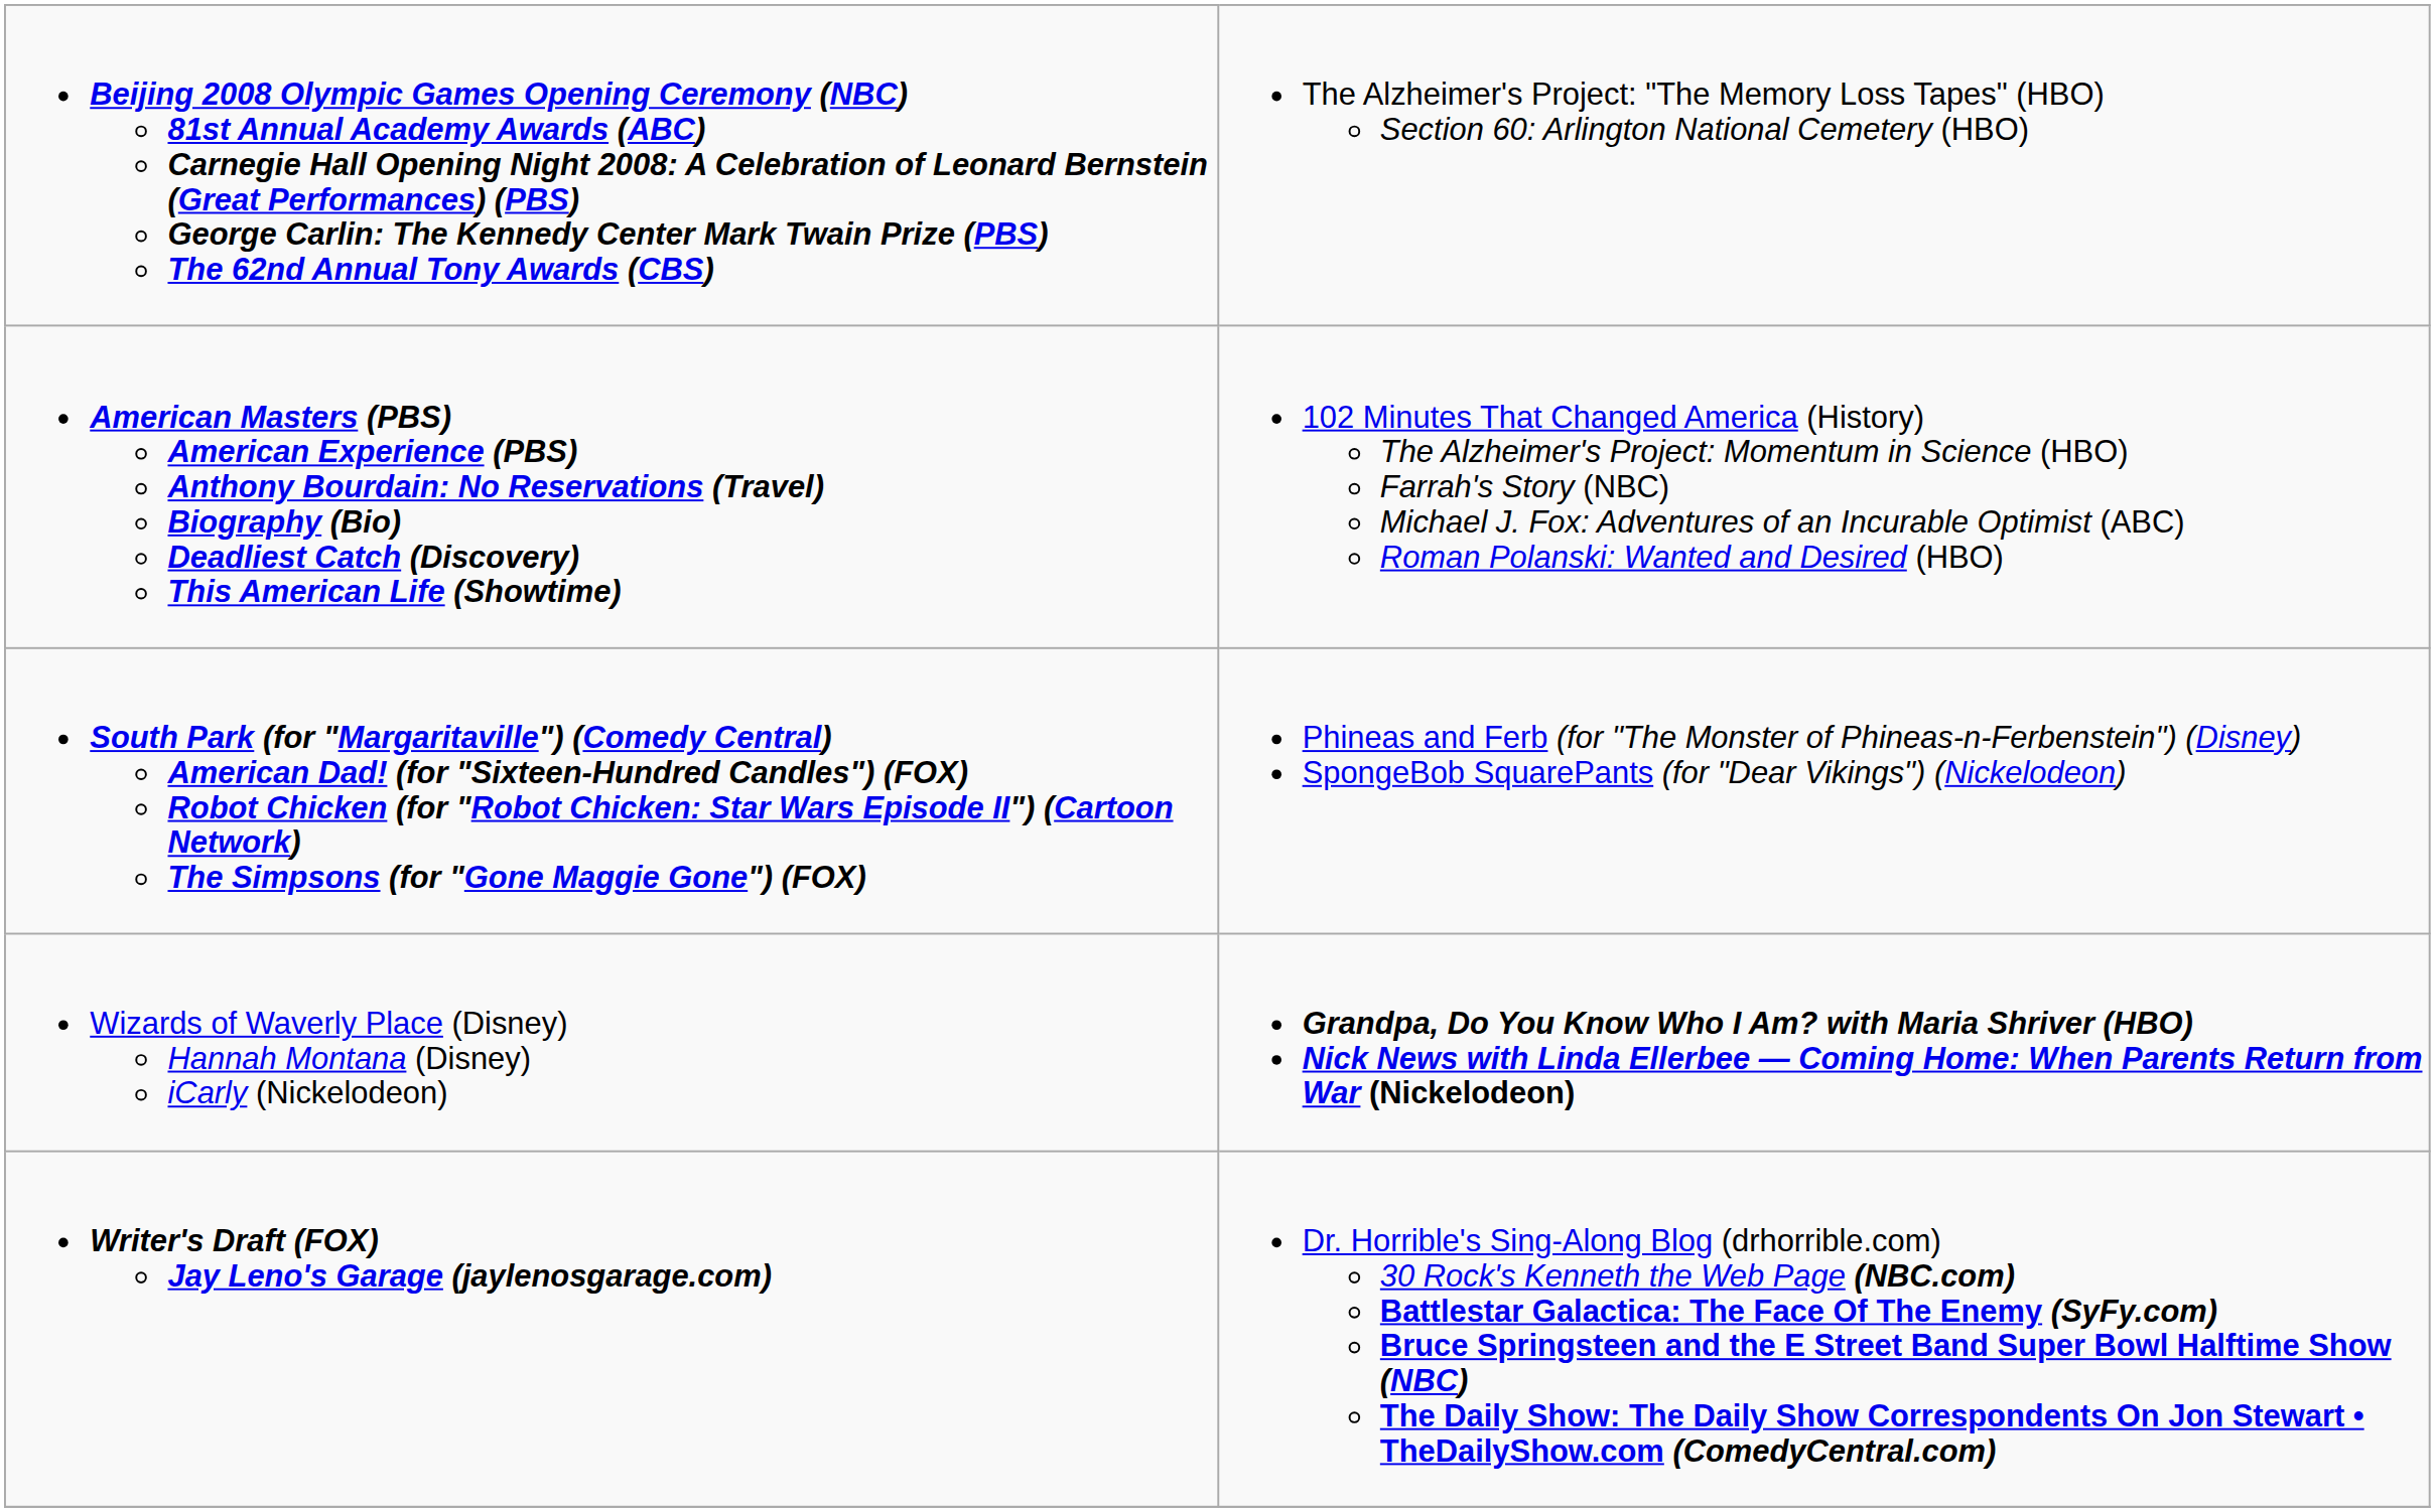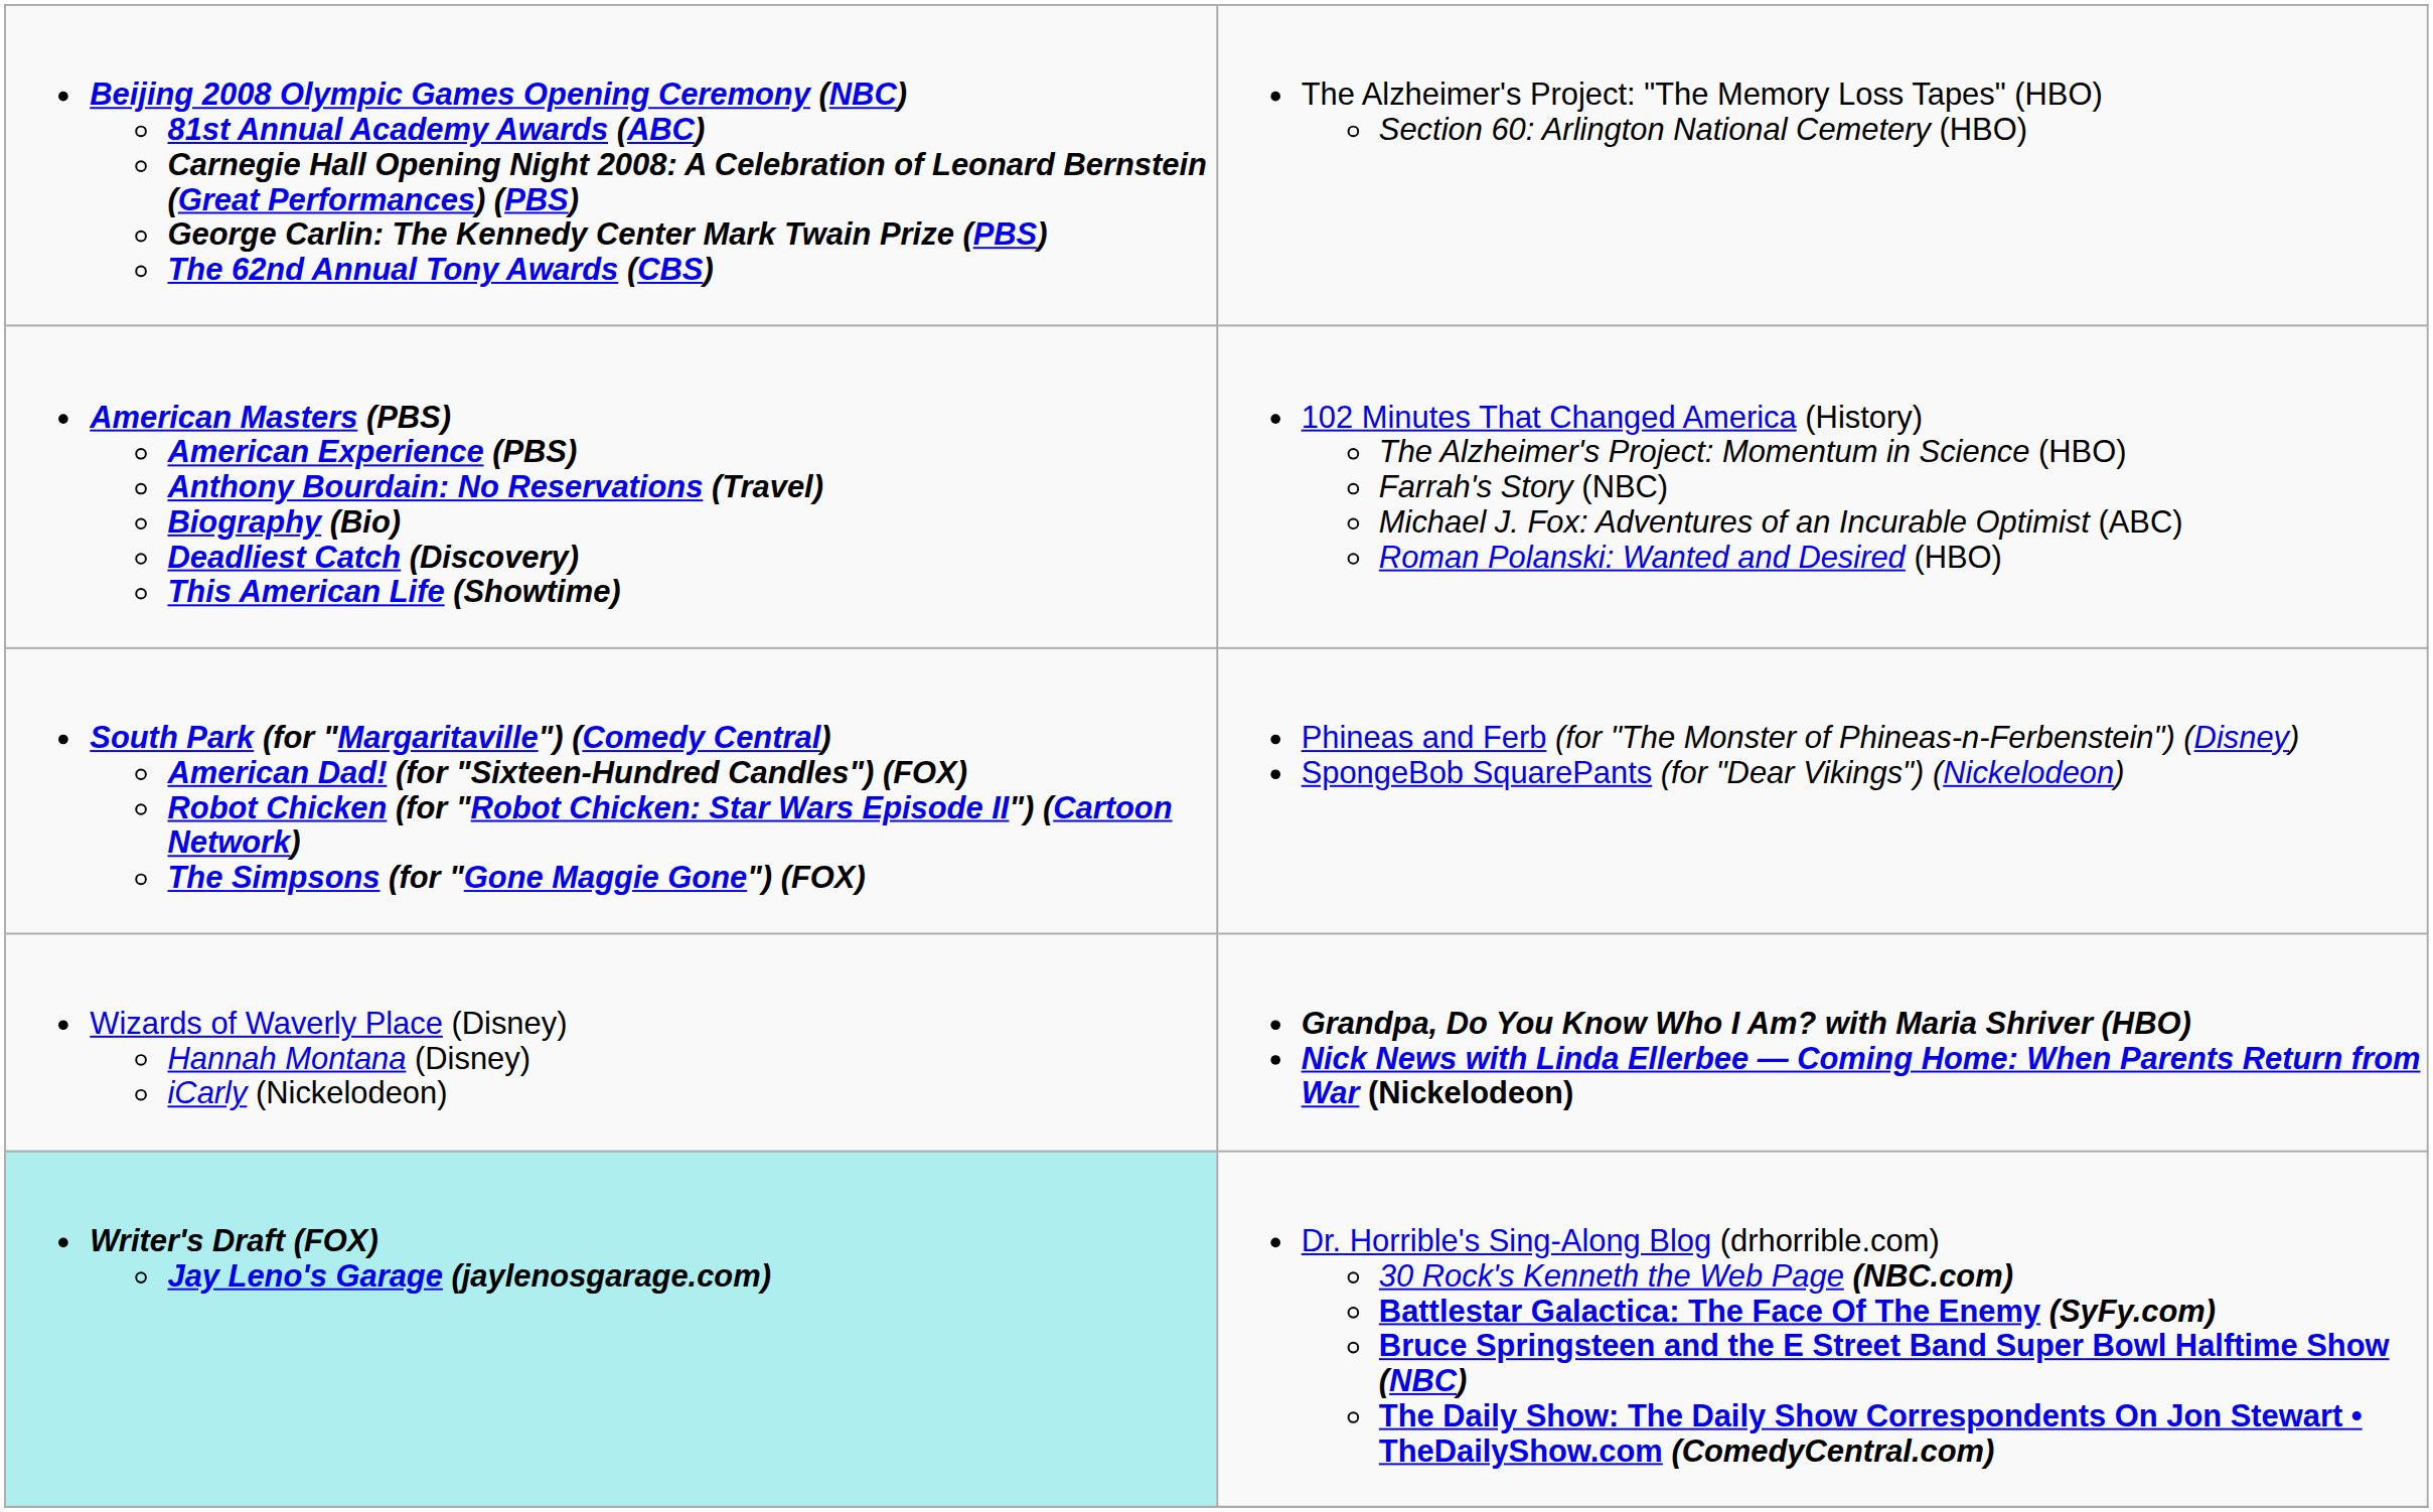Writer's Draft (FOX) Jay Leno's Garage (jaylenosgarage.com) | column 1: no background -> paleturquoise background
